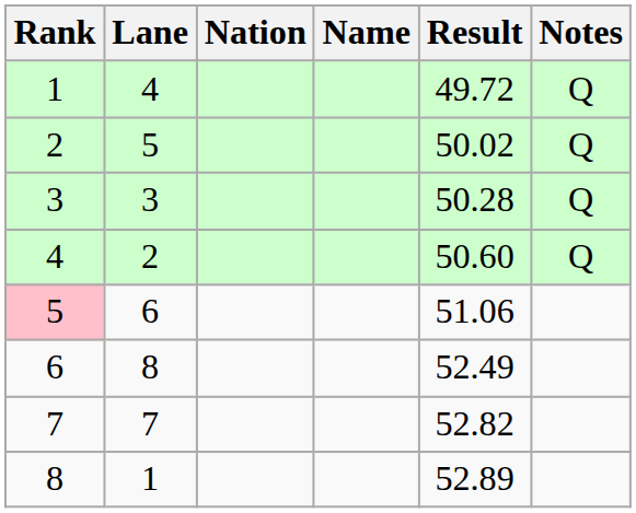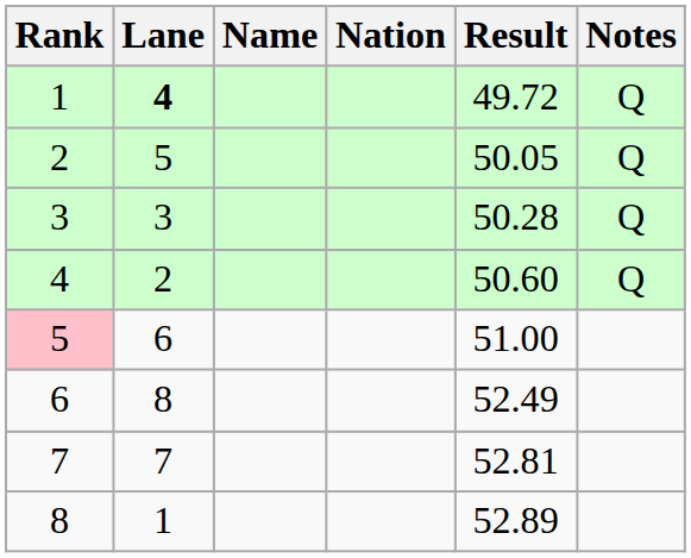columns swapped: Name <-> Nation
row 2 | Lane: normal -> bold
row 3 | Result: 50.02 -> 50.05
row 6 | Result: 51.06 -> 51.00
row 8 | Result: 52.82 -> 52.81
